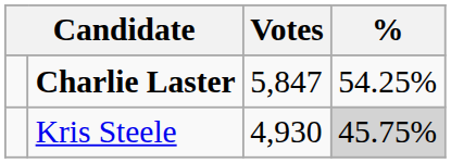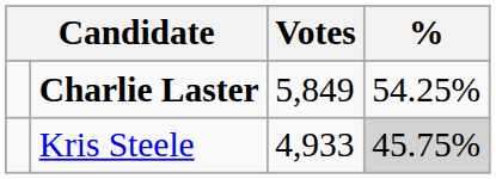Charlie Laster | Votes: 5,847 -> 5,849
Kris Steele | Votes: 4,930 -> 4,933
